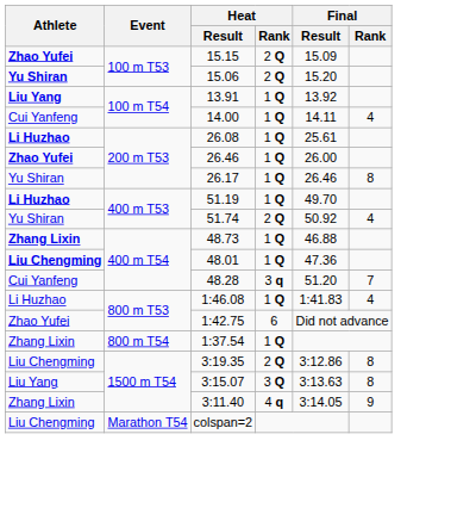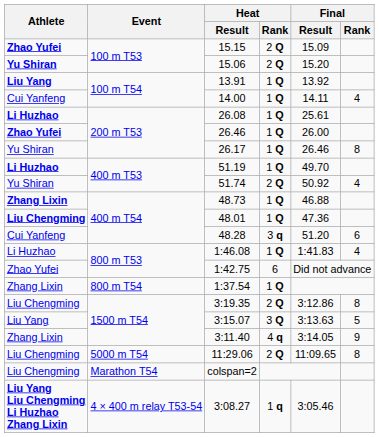48.28 | Final / Rank: 7 -> 6
3:15.07 | Final / Rank: 8 -> 5
+ row: Liu Chengming | 5000 m T54 | 11:29.06 | 2 Q | 11:09.65 | 8
+ row: Liu Yang Liu Chengming Li Huzhao Zhang Lixin | 4 × 400 m relay T53-54 | 3:08.27 | 1 q | 3:05.46
